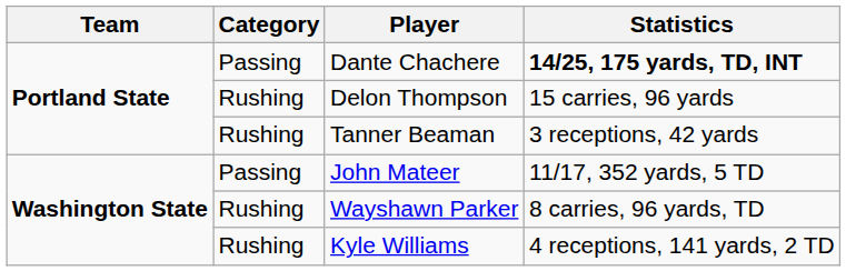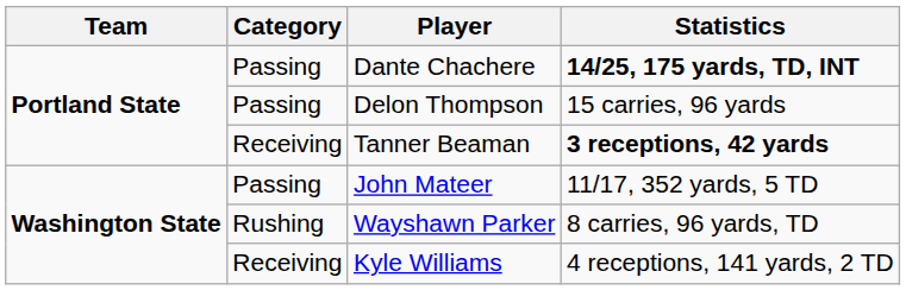Delon Thompson | Category: Rushing -> Passing
Tanner Beaman | Category: Rushing -> Receiving
Tanner Beaman | Statistics: normal -> bold
Kyle Williams | Category: Rushing -> Receiving
